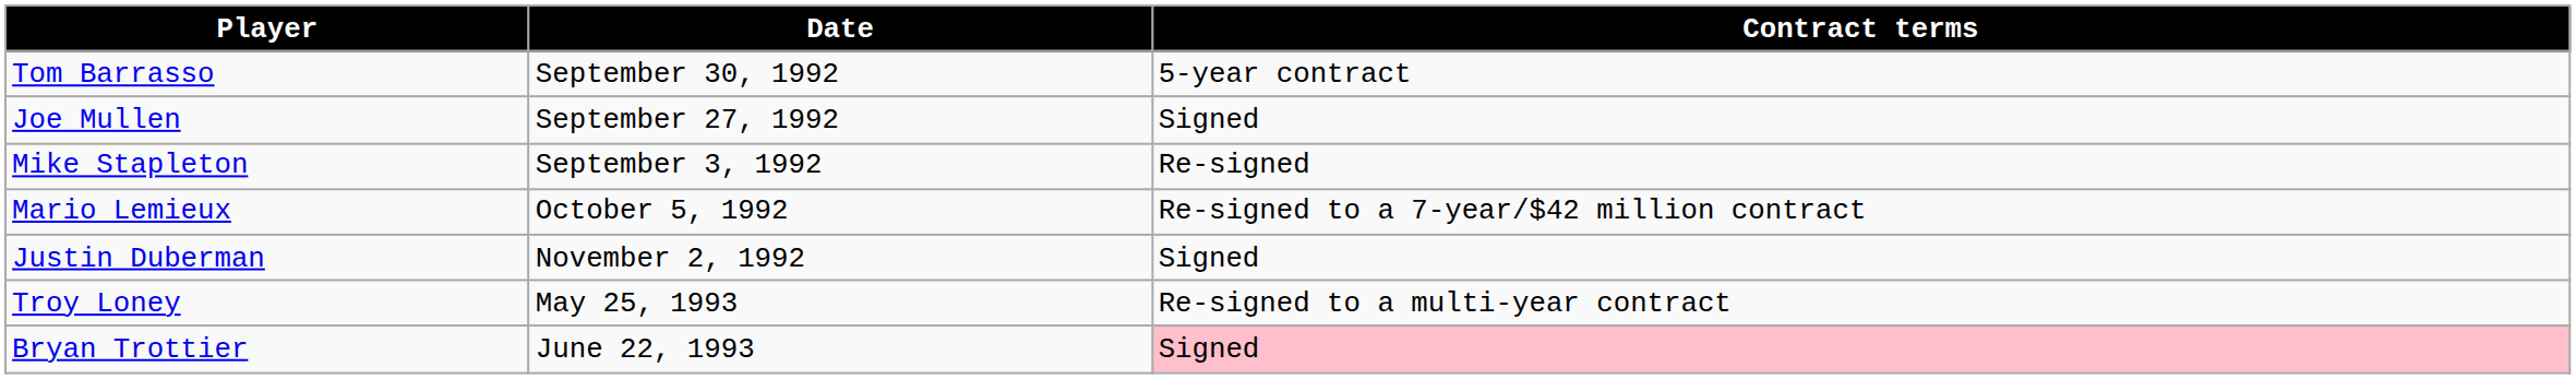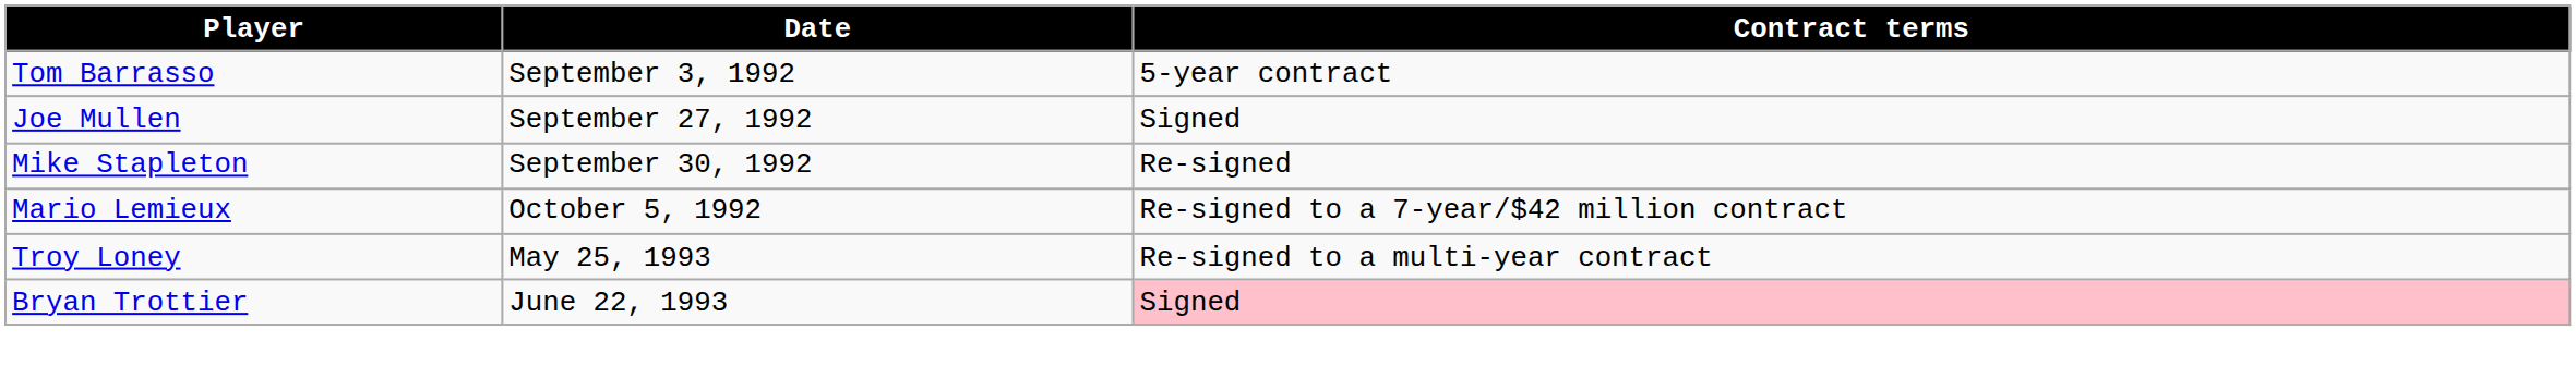Tom Barrasso | Date: September 30, 1992 -> September 3, 1992
Mike Stapleton | Date: September 3, 1992 -> September 30, 1992
- row: Justin Duberman | November 2, 1992 | Signed
